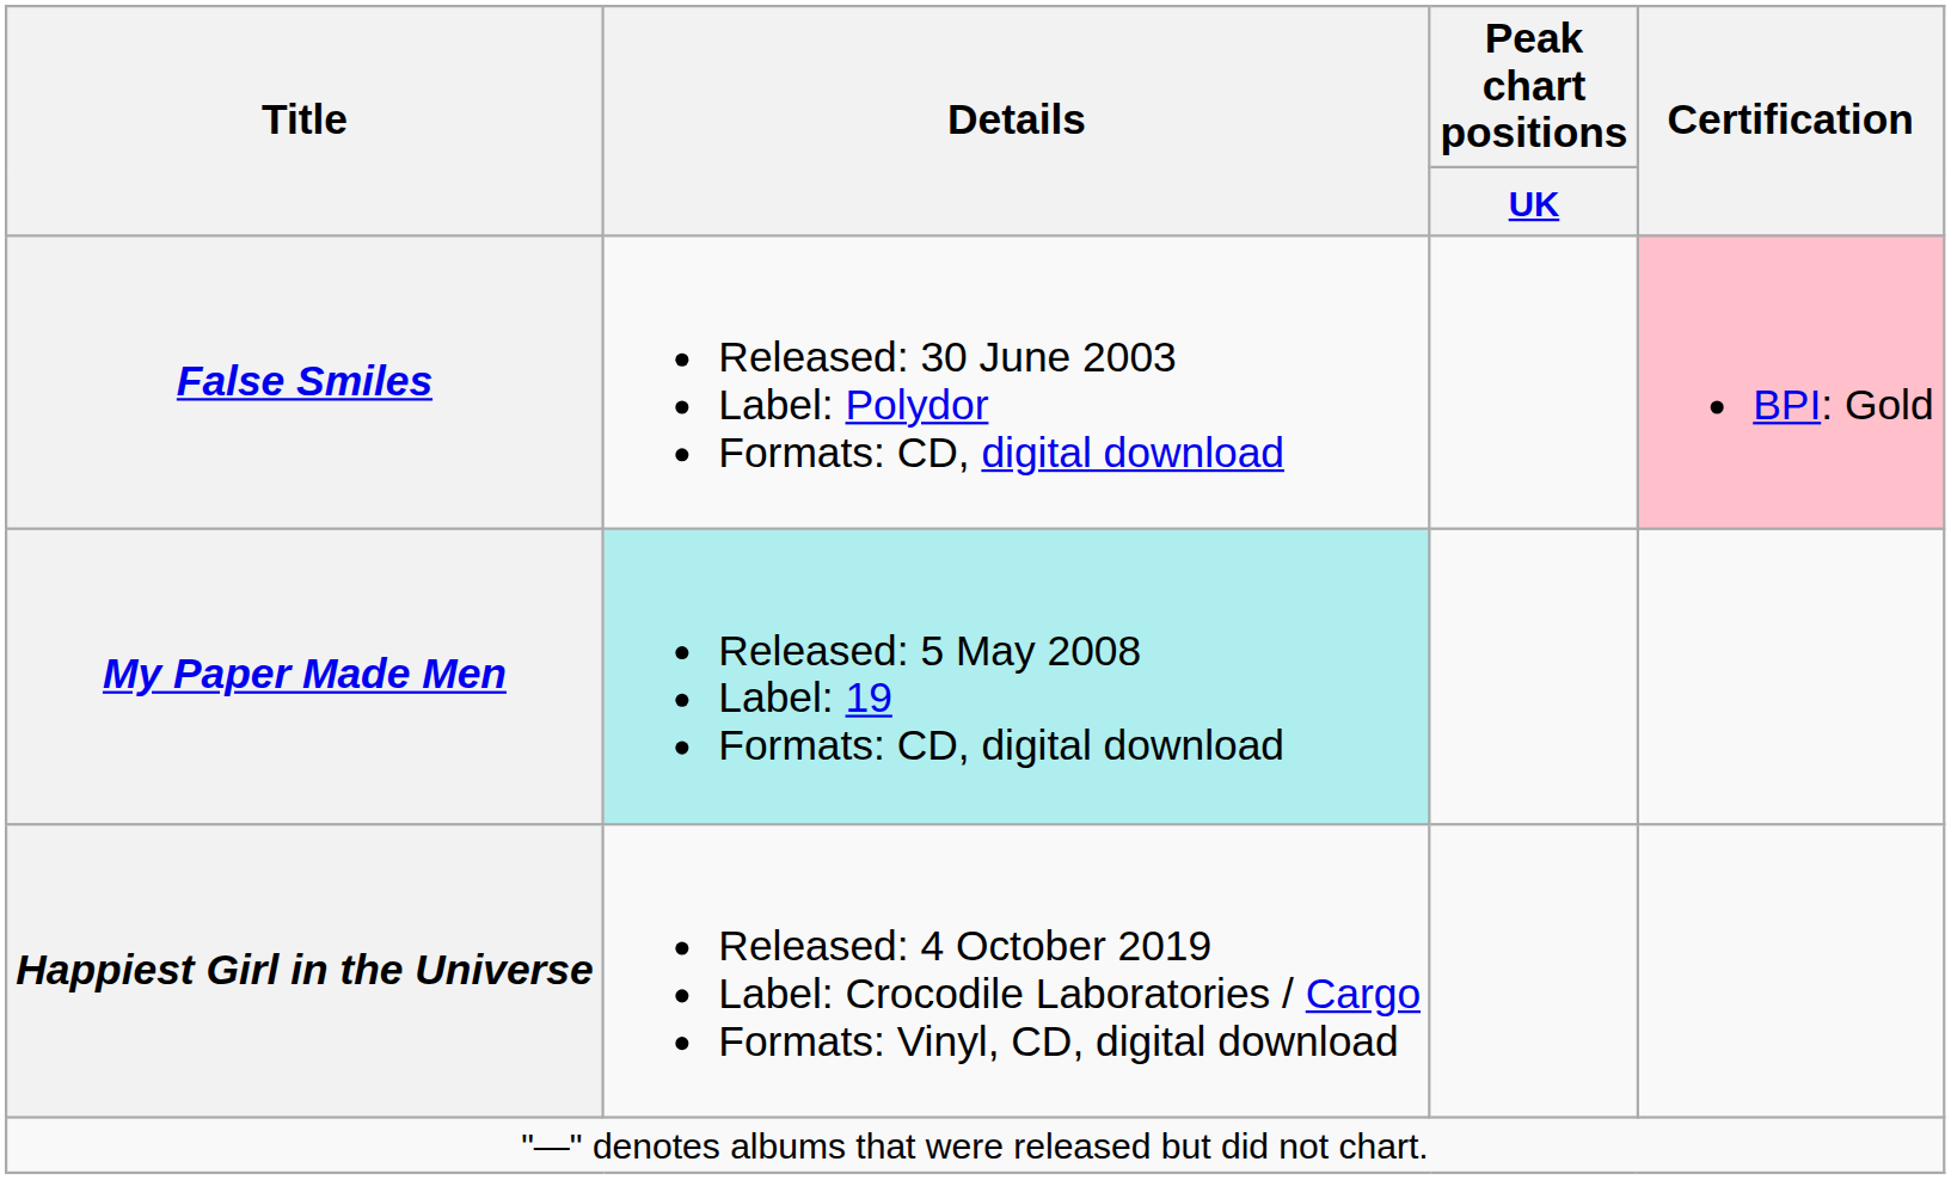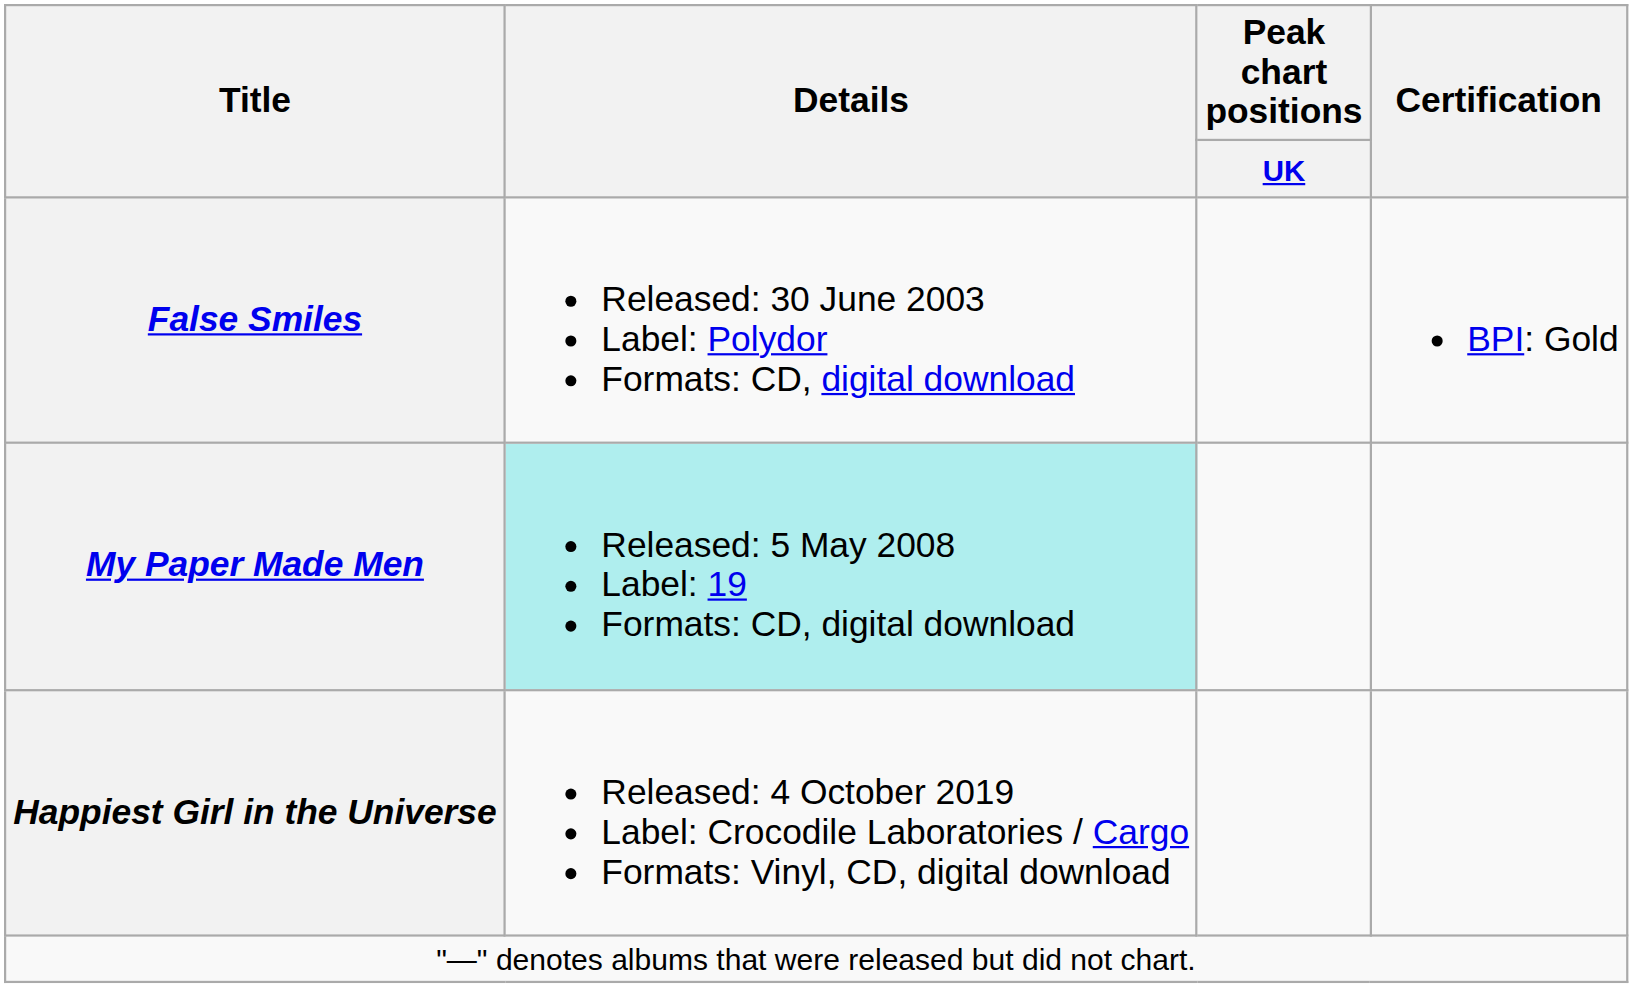False Smiles | Certification: pink background -> no background
